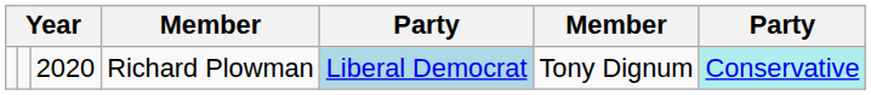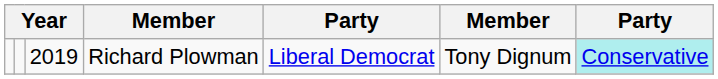Richard Plowman | column 3: 2020 -> 2019
Richard Plowman | column 5: lightblue background -> no background
